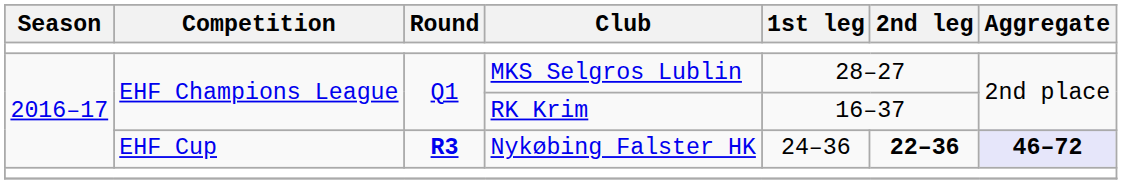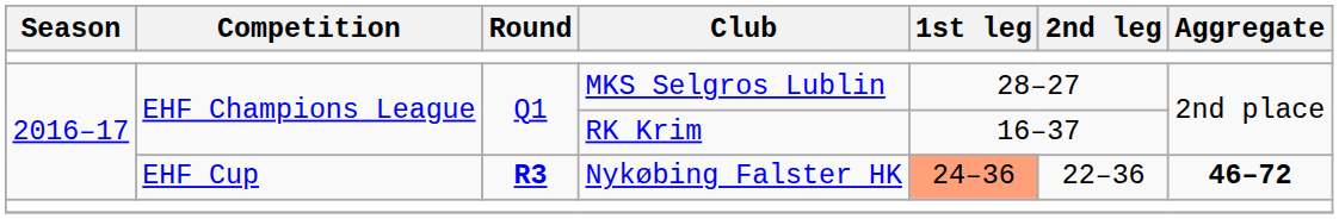Nykøbing Falster HK | 1st leg: no background -> lightsalmon background
Nykøbing Falster HK | 2nd leg: bold -> normal
Nykøbing Falster HK | Aggregate: lavender background -> no background
